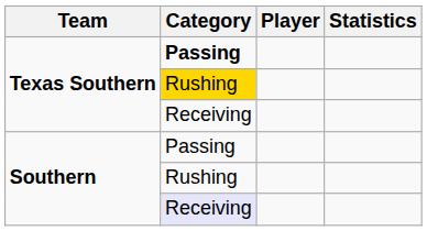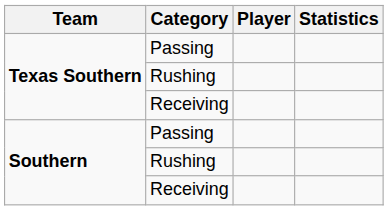Texas Southern / Passing | Category: bold -> normal
Texas Southern / Rushing | Category: gold background -> no background
Southern / Receiving | Category: lavender background -> no background
